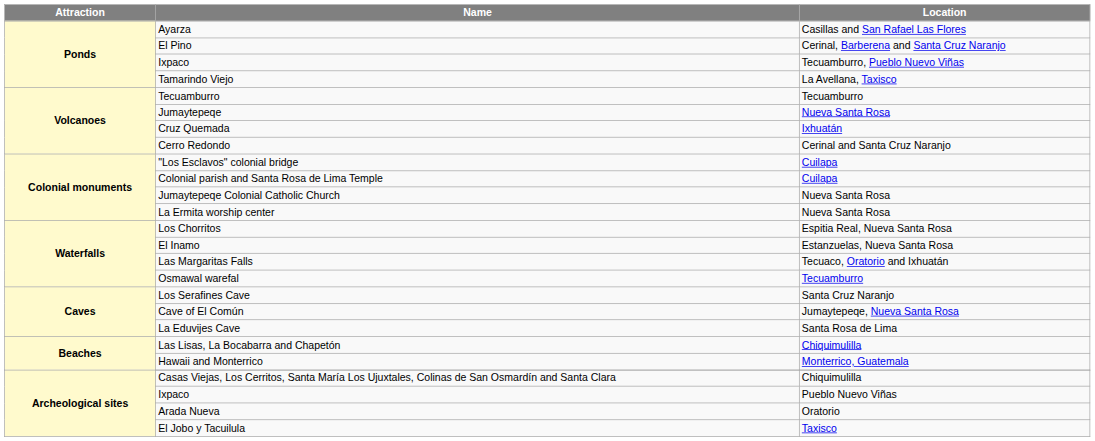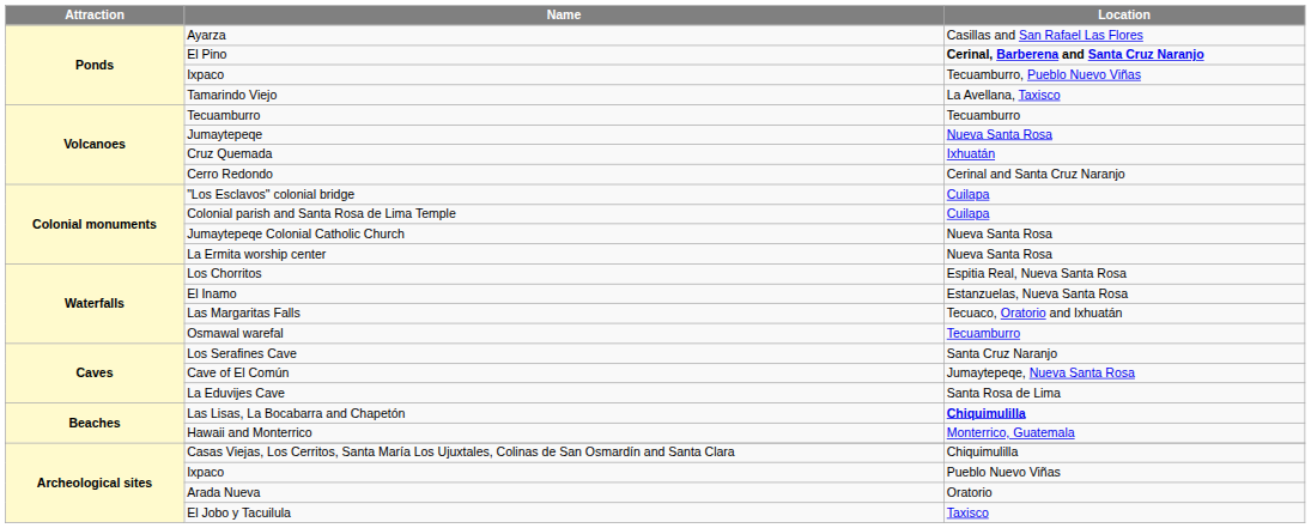El Pino | Location: normal -> bold
Las Lisas, La Bocabarra and Chapetón | Location: normal -> bold
